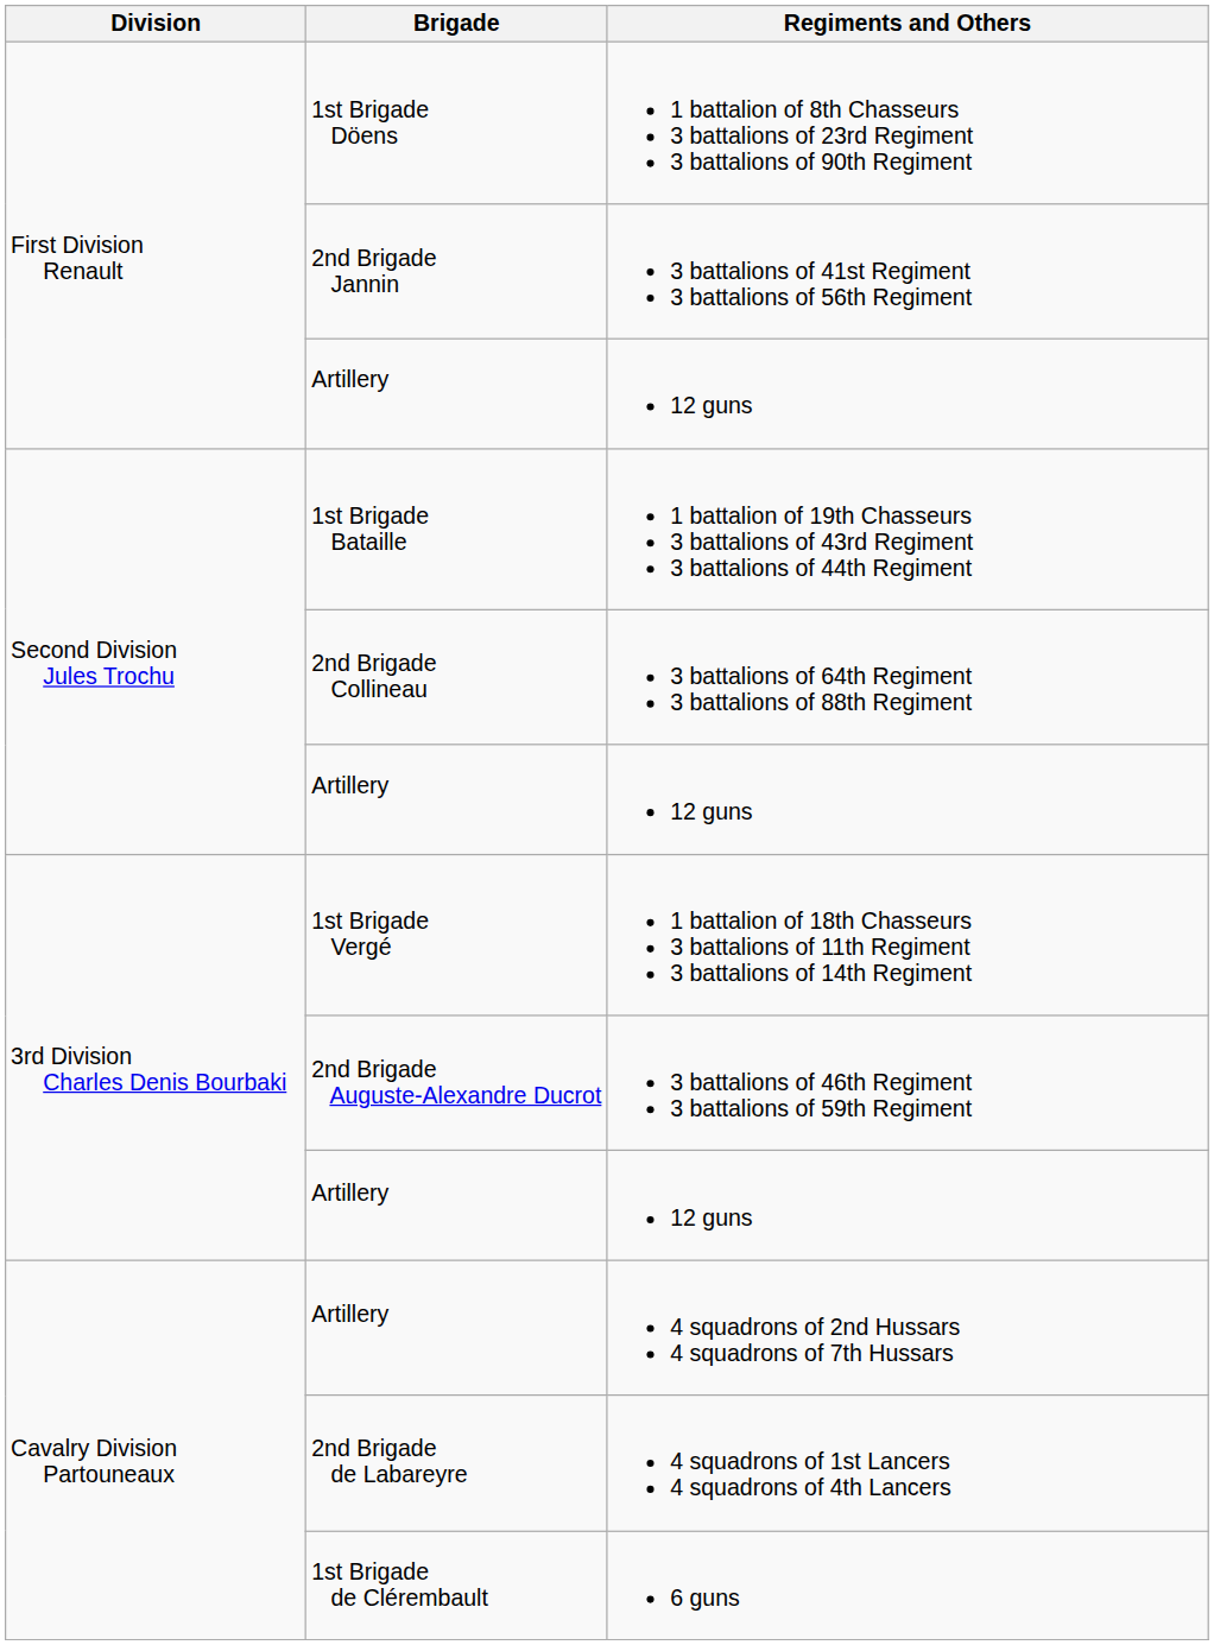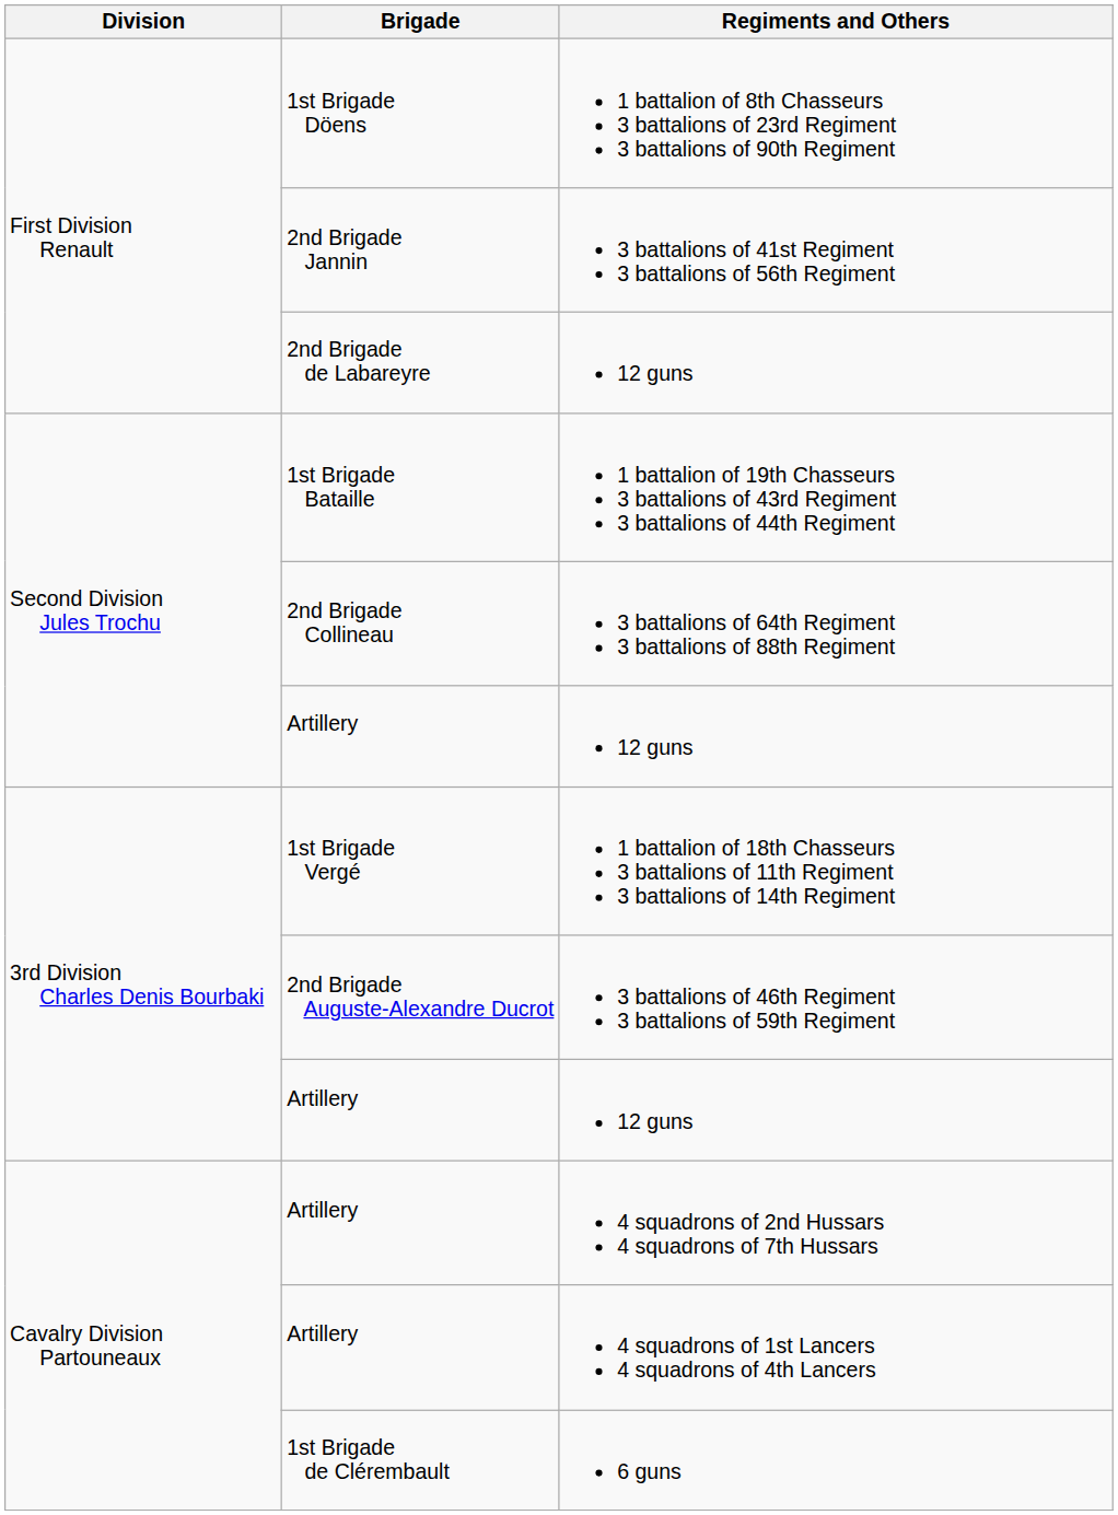First Division Renault / 12 guns | Brigade: Artillery -> 2nd Brigade de Labareyre
4 squadrons of 1st Lancers 4 squadrons of 4th Lancers | Brigade: 2nd Brigade de Labareyre -> Artillery
